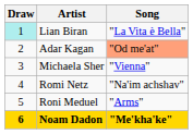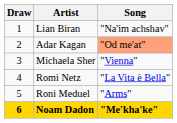Lian Biran | Draw: paleturquoise background -> no background
Lian Biran | Song: "La Vita è Bella" -> "Na'im achshav"
Romi Netz | Song: "Na'im achshav" -> "La Vita è Bella"
